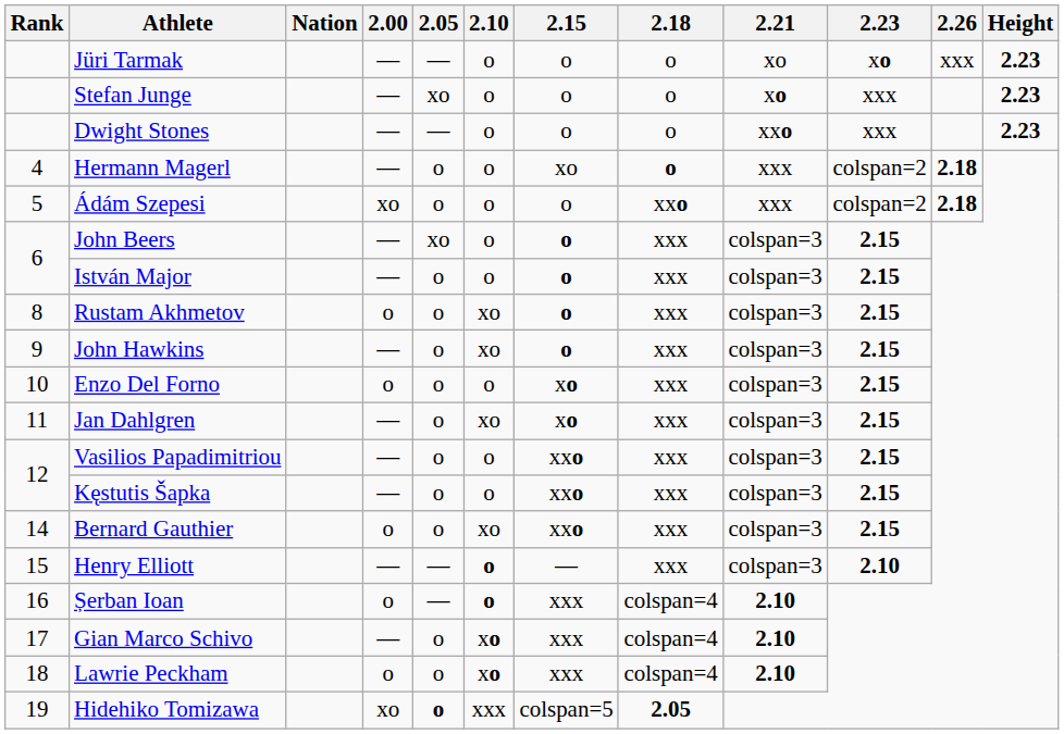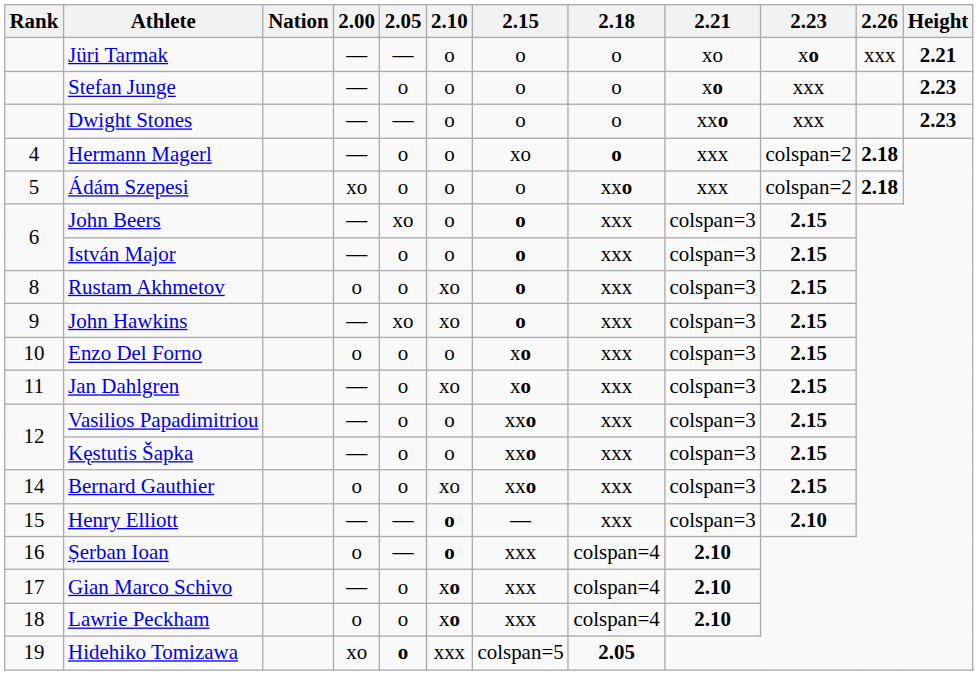Jüri Tarmak | Height: 2.23 -> 2.21
Stefan Junge | 2.05: xo -> o
John Hawkins | 2.05: o -> xo
